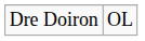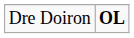Dre Doiron | column 2: normal -> bold
